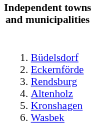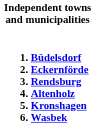row 2 | column 1: normal -> bold
